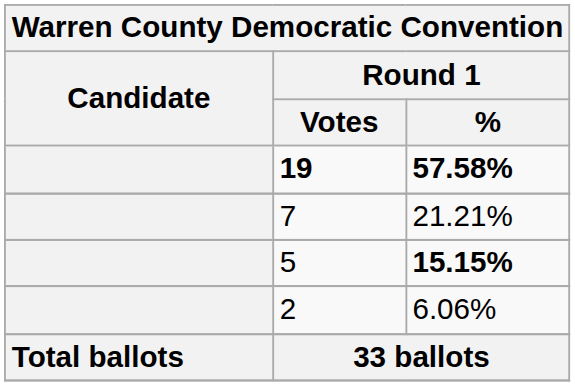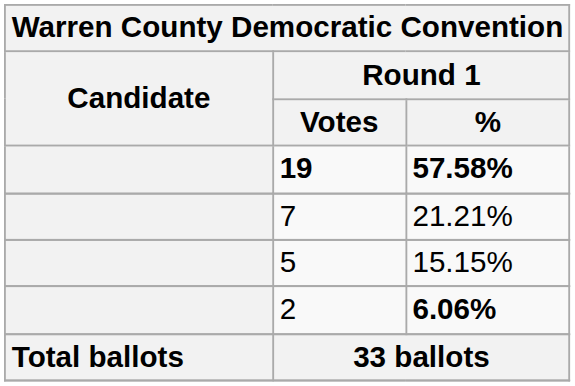5 | Round 1 / %: bold -> normal
2 | Round 1 / %: normal -> bold
